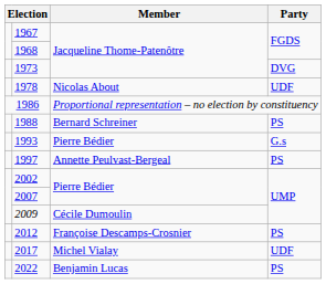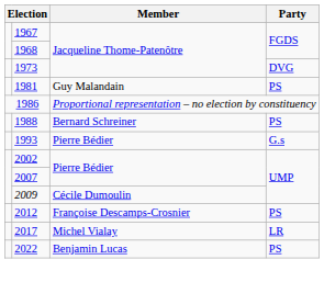- row: 1978 | Nicolas About | UDF
+ row: 1981 | Guy Malandain | PS
- row: 1997 | Annette Peulvast-Bergeal | PS
2017 | Party: UDF -> LR
